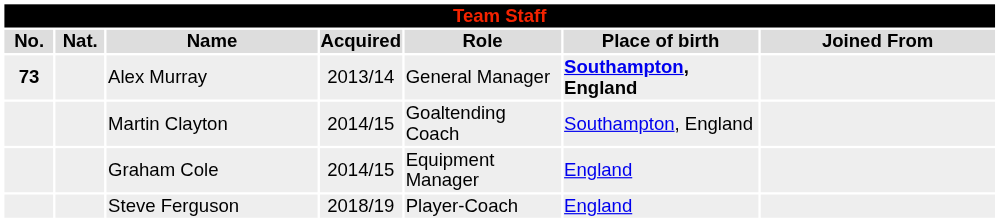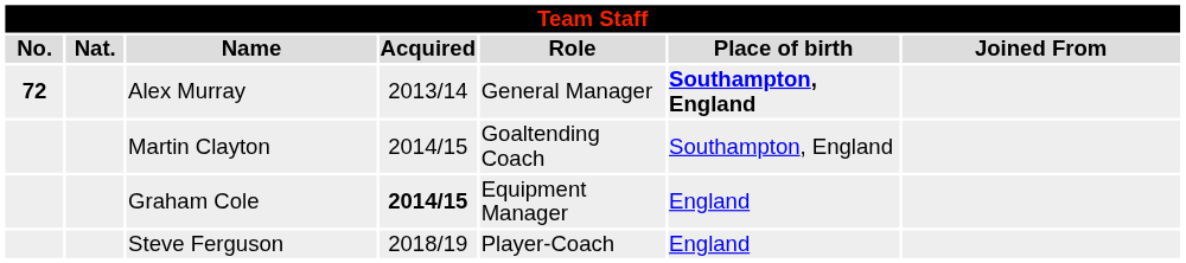Alex Murray | No.: 73 -> 72
Graham Cole | Acquired: normal -> bold
